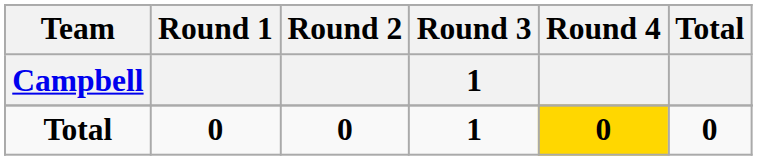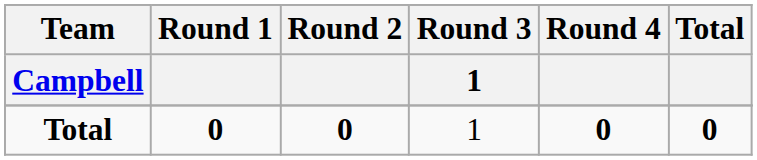row 3 | Round 3 / 1: bold -> normal
row 3 | Round 4: gold background -> no background
